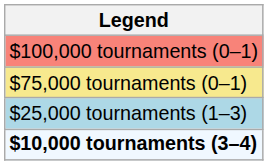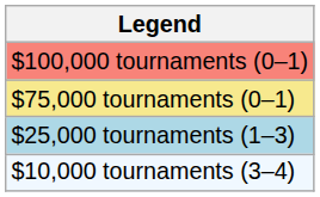row 5 | column 1: bold -> normal
